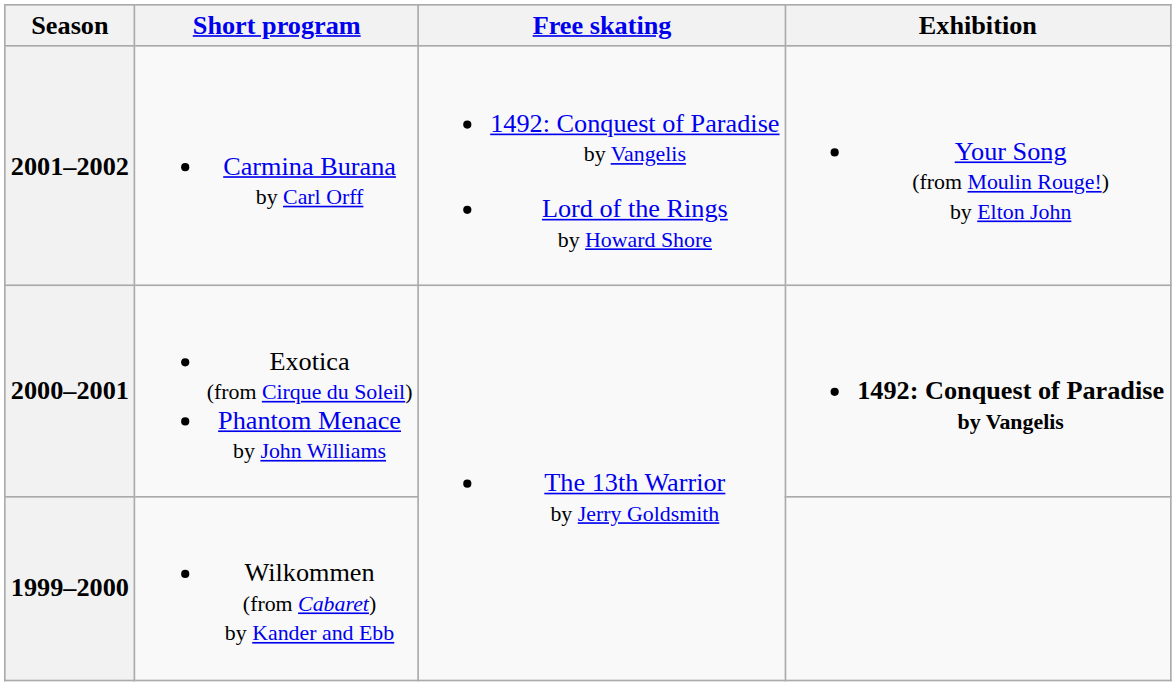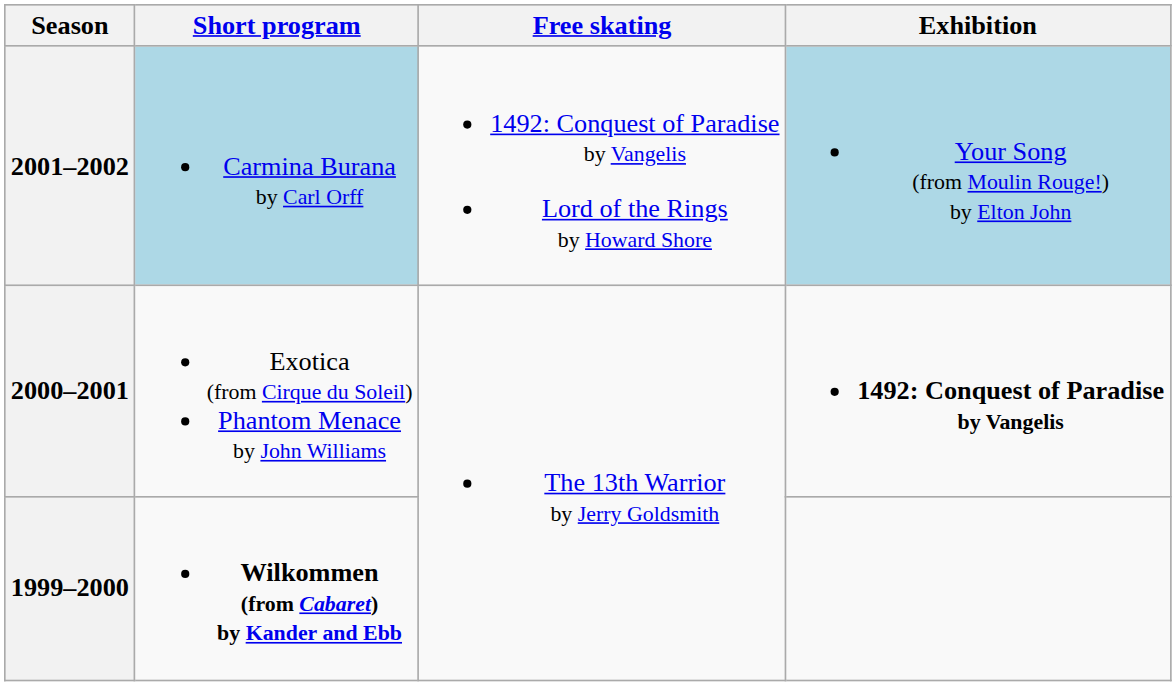2001–2002 | Short program: no background -> lightblue background
2001–2002 | Exhibition: no background -> lightblue background
1999–2000 | Short program: normal -> bold
